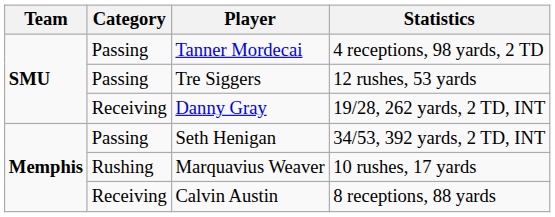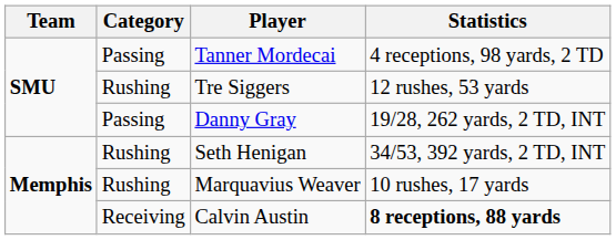Tre Siggers | Category: Passing -> Rushing
Danny Gray | Category: Receiving -> Passing
Seth Henigan | Category: Passing -> Rushing
Calvin Austin | Statistics: normal -> bold
